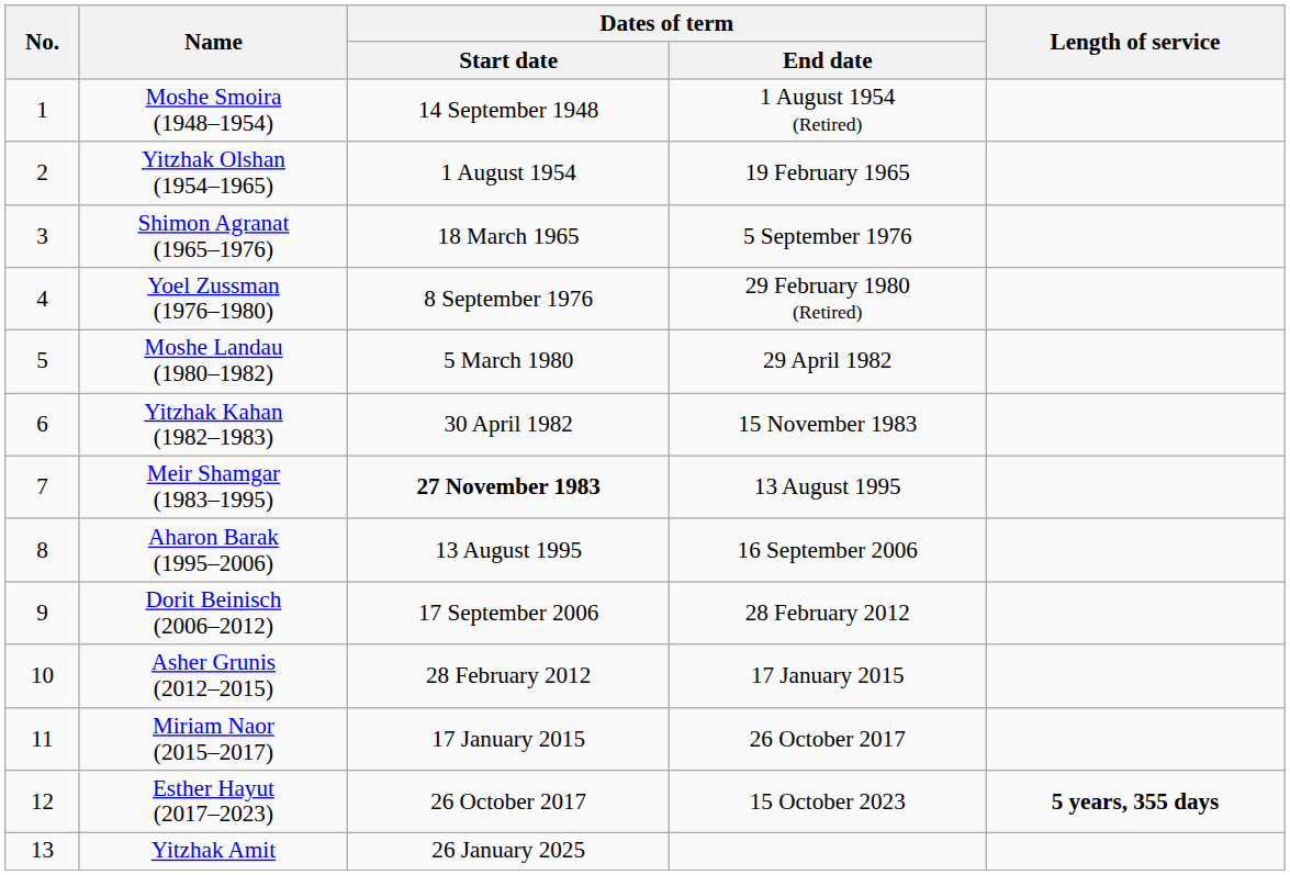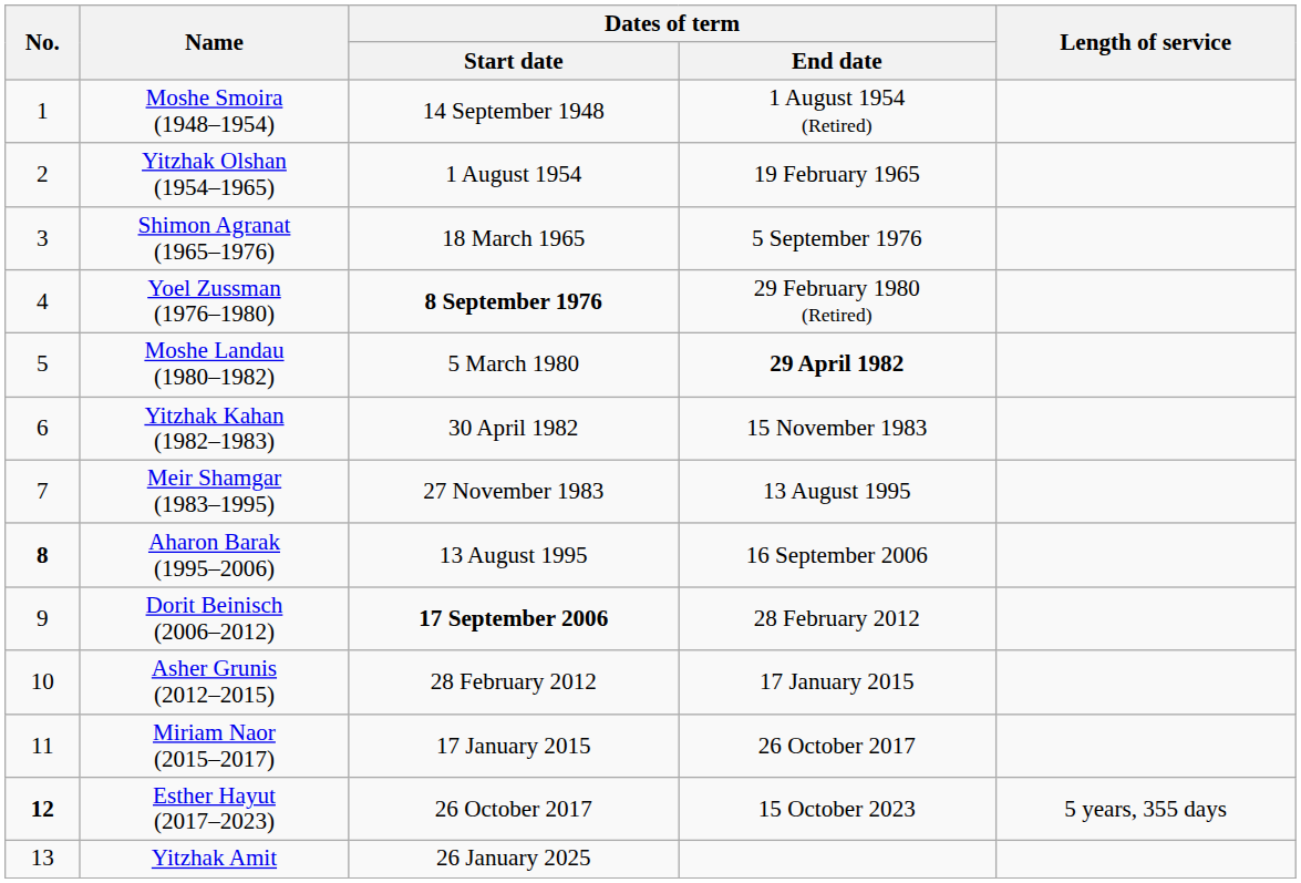Yoel Zussman (1976–1980) | Dates of term / Start date: normal -> bold
Moshe Landau (1980–1982) | Dates of term / End date: normal -> bold
Meir Shamgar (1983–1995) | Dates of term / Start date: bold -> normal
Aharon Barak (1995–2006) | No.: normal -> bold
Dorit Beinisch (2006–2012) | Dates of term / Start date: normal -> bold
Esther Hayut (2017–2023) | No.: normal -> bold
Esther Hayut (2017–2023) | Length of service: bold -> normal
